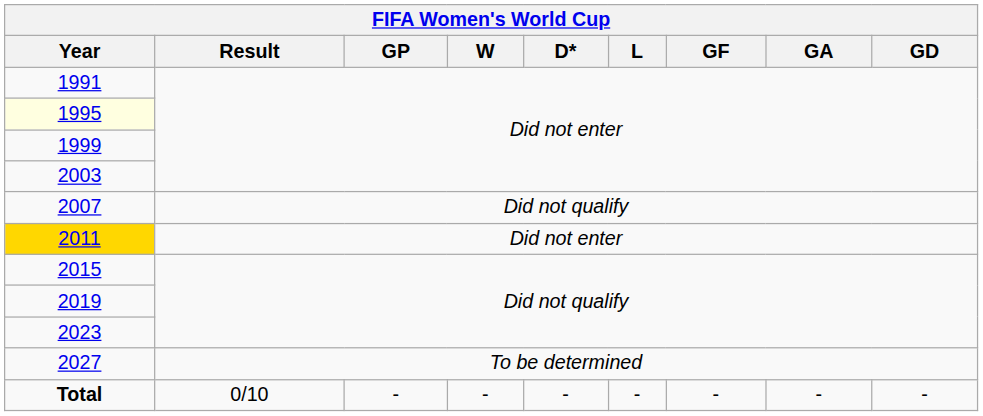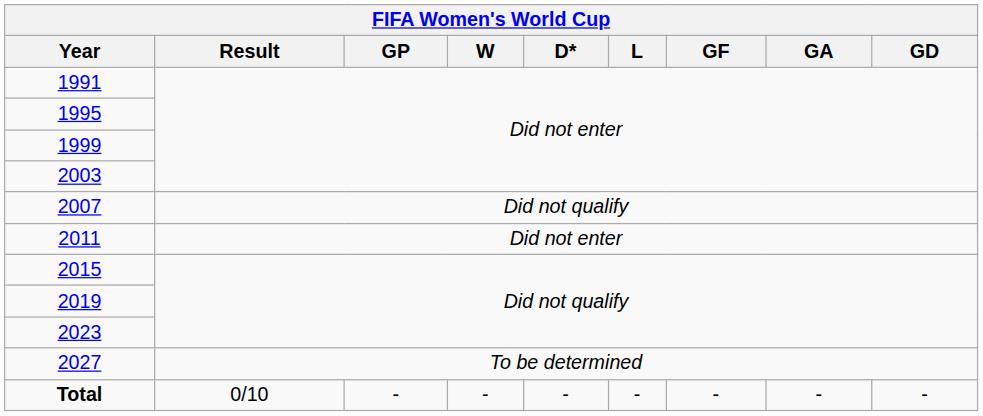1995 | Year: lightyellow background -> no background
2011 | Year: gold background -> no background
